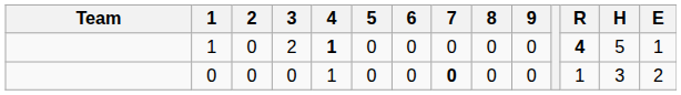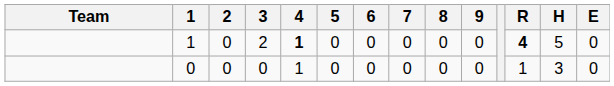row 2 | E: 1 -> 0
row 3 | 7: bold -> normal
row 3 | E: 2 -> 0
